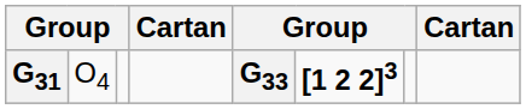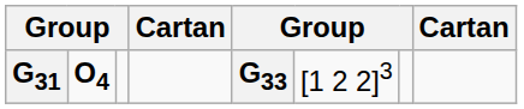G31 | column 2: normal -> bold
G31 | column 6: bold -> normal
